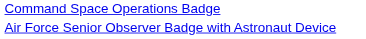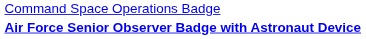row 2 | column 1: normal -> bold
